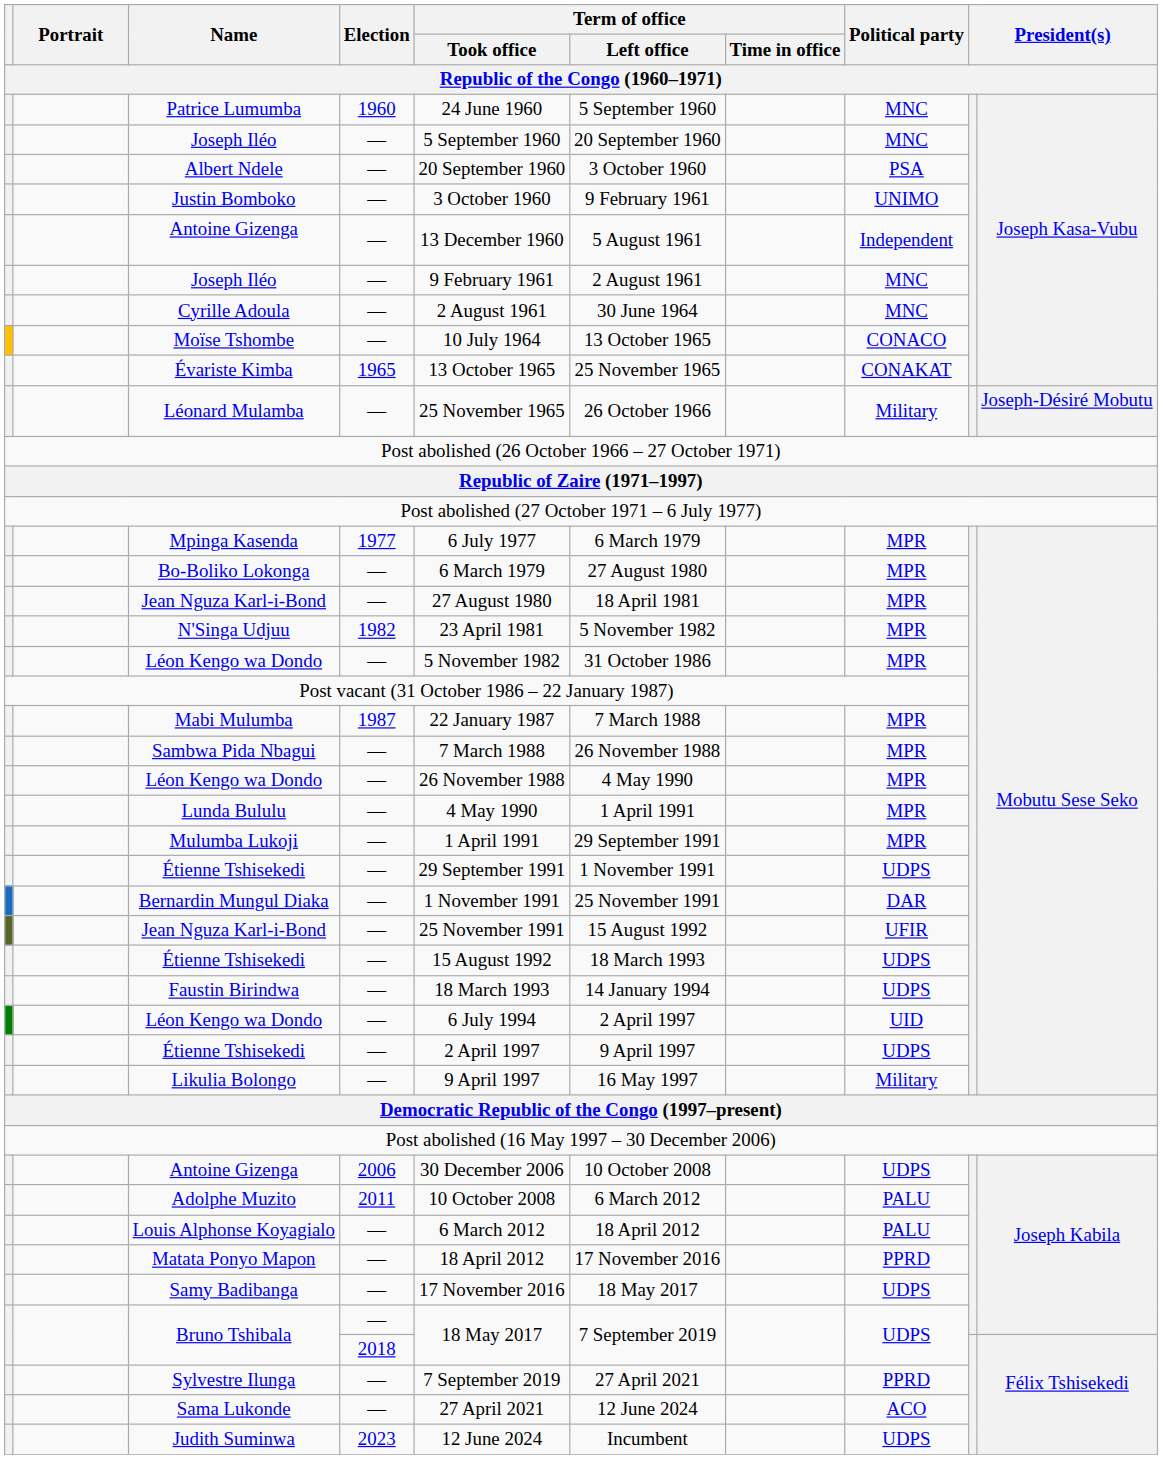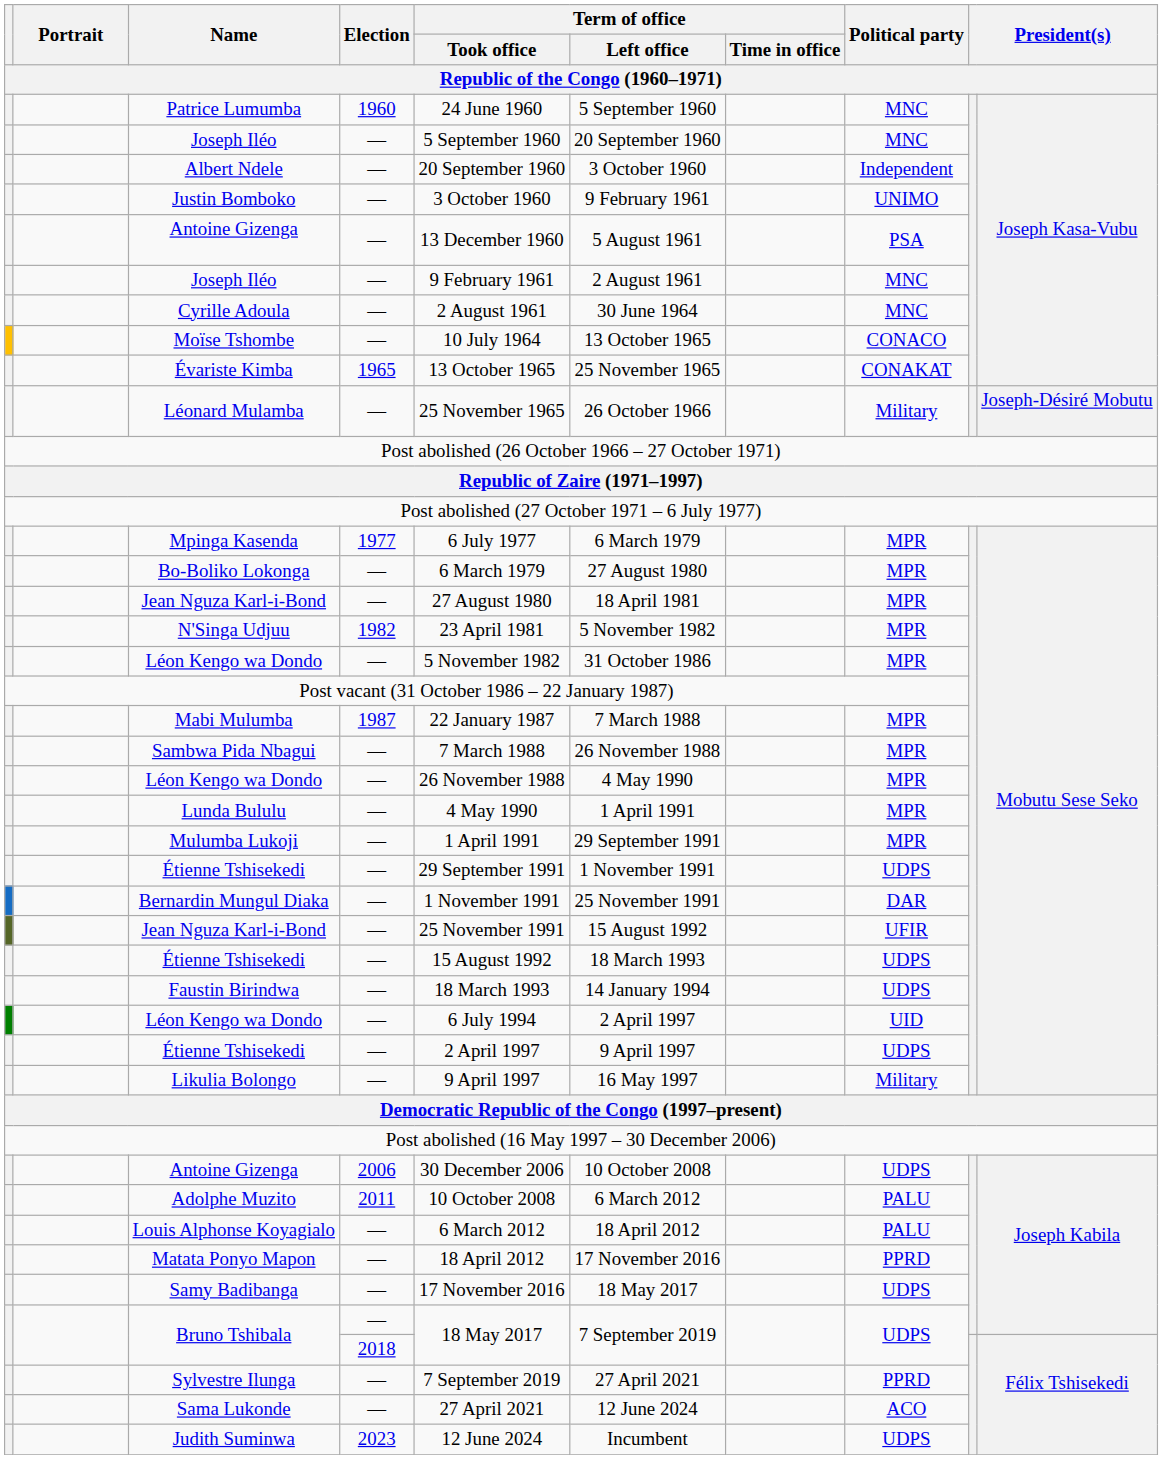Albert Ndele | Political party: PSA -> Independent
Antoine Gizenga / — | Political party: Independent -> PSA
